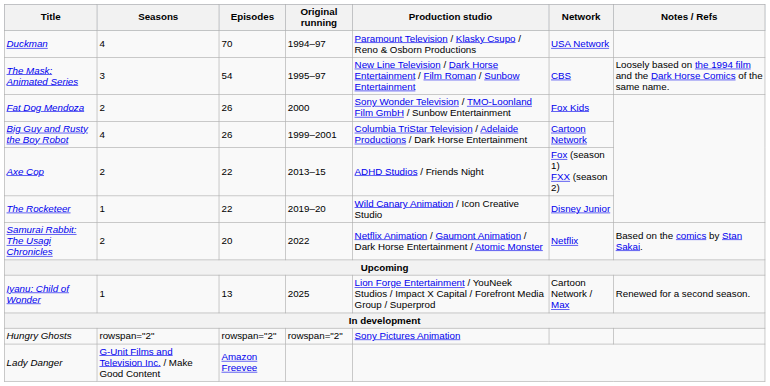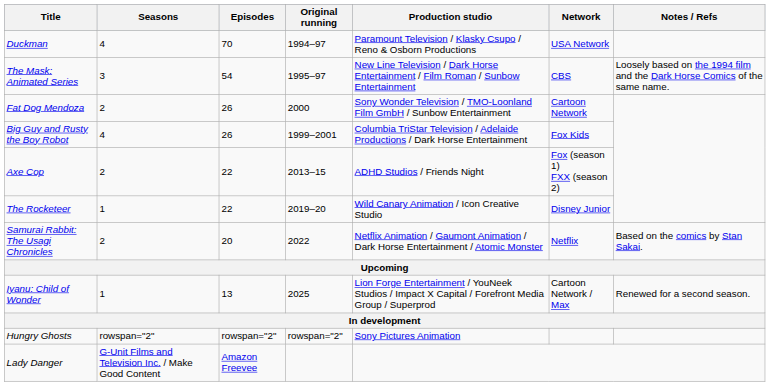Fat Dog Mendoza | Network: Fox Kids -> Cartoon Network
Big Guy and Rusty the Boy Robot | Network: Cartoon Network -> Fox Kids
